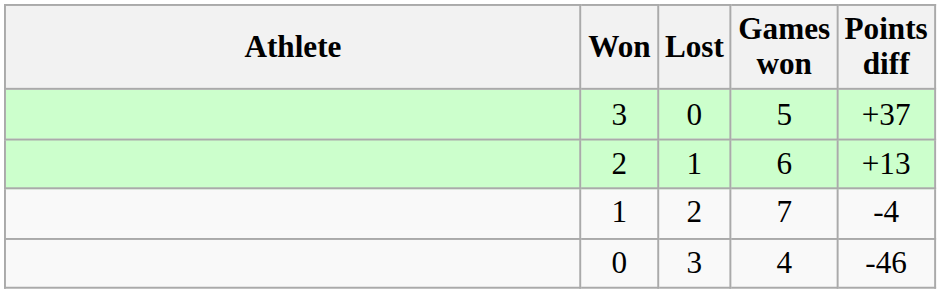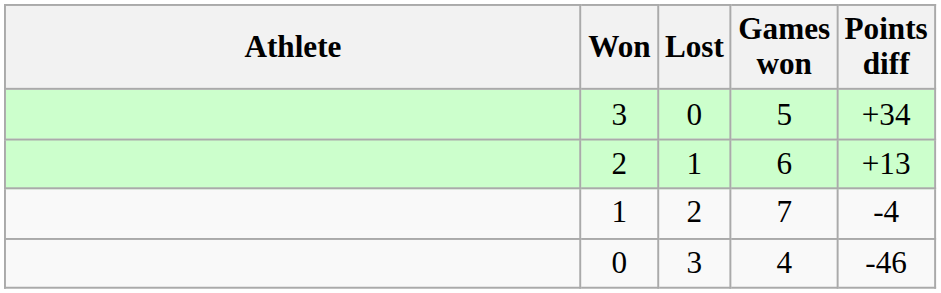row 2 | Points diff: +37 -> +34
